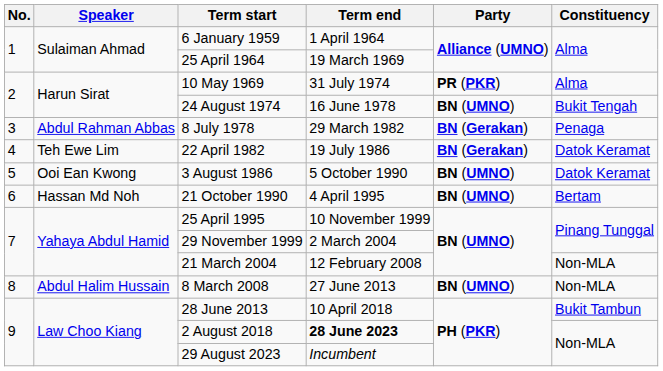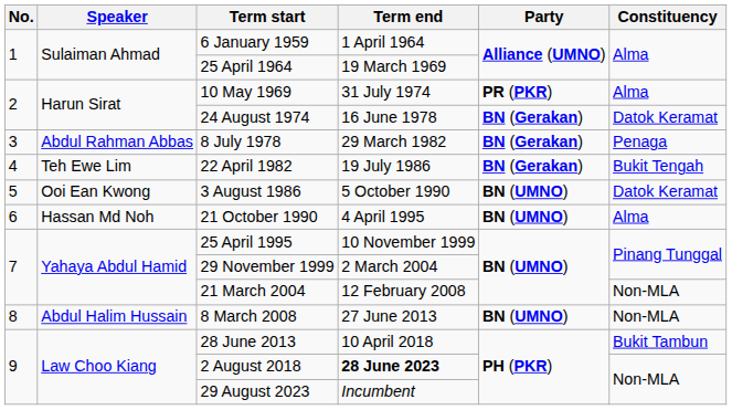24 August 1974 | Party: BN (UMNO) -> BN (Gerakan)
24 August 1974 | Constituency: Bukit Tengah -> Datok Keramat
22 April 1982 | Constituency: Datok Keramat -> Bukit Tengah
21 October 1990 | Constituency: Bertam -> Alma
